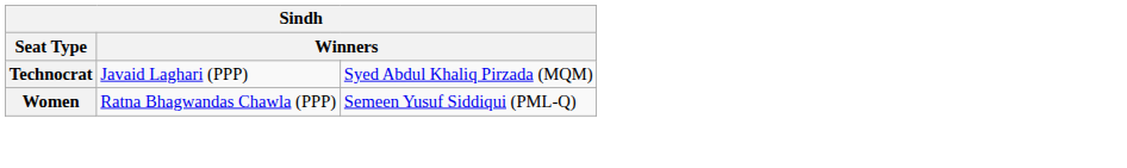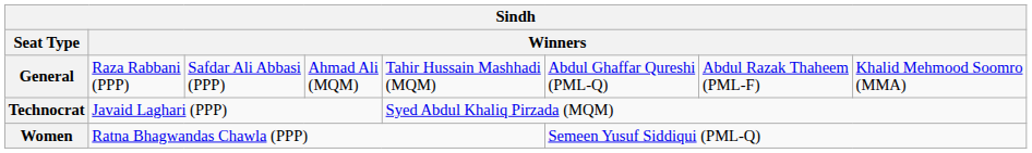+ row: General | Raza Rabbani (PPP) | Safdar Ali Abbasi (PPP) | Ahmad Ali (MQM) | Tahir Hussain Mashhadi (MQM) | Abdul Ghaffar Qureshi (PML-Q) | Abdul Razak Thaheem (PML-F) | Khalid Mehmood Soomro (MMA)
